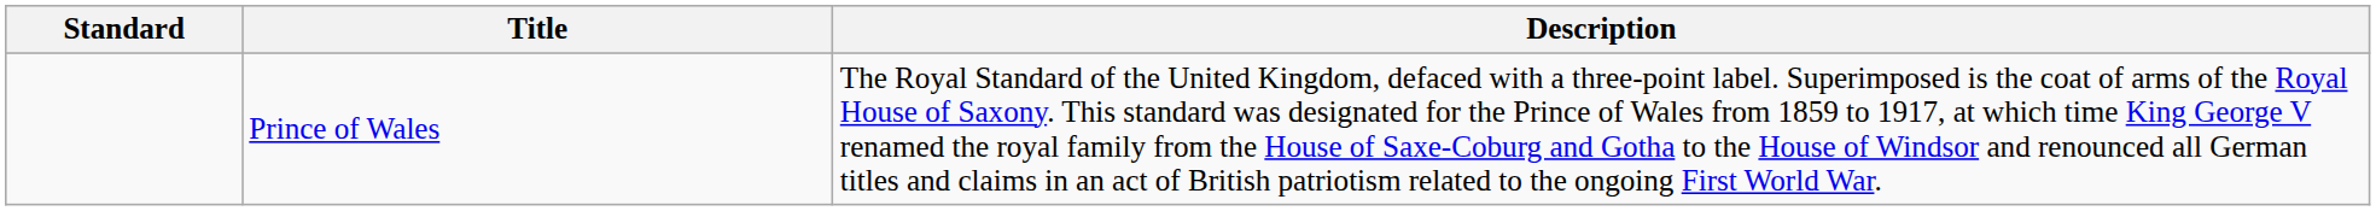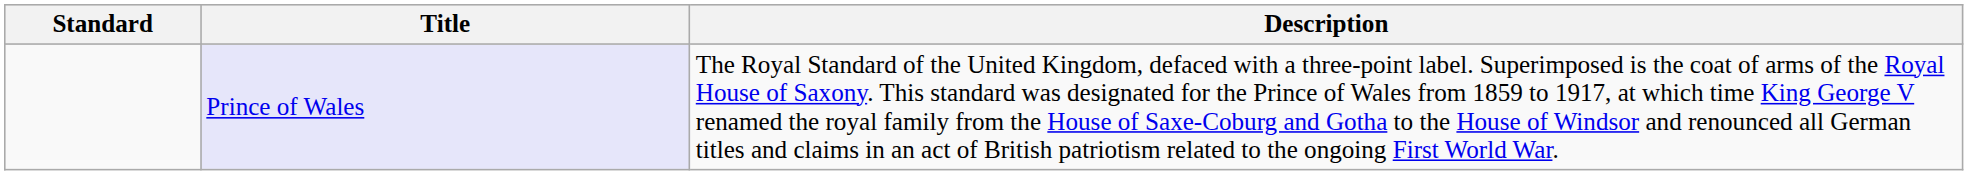row 2 | Title: no background -> lavender background
